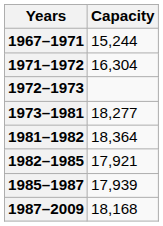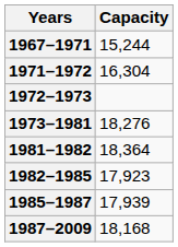1973–1981 | Capacity: 18,277 -> 18,276
1982–1985 | Capacity: 17,921 -> 17,923
